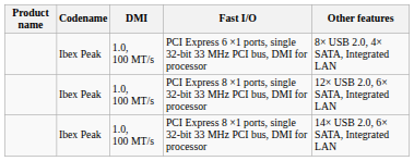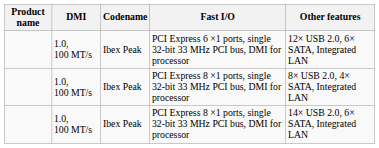columns swapped: Codename <-> DMI
row 2 | Other features: 8× USB 2.0, 4× SATA, Integrated LAN -> 12× USB 2.0, 6× SATA, Integrated LAN
row 3 | Other features: 12× USB 2.0, 6× SATA, Integrated LAN -> 8× USB 2.0, 4× SATA, Integrated LAN
